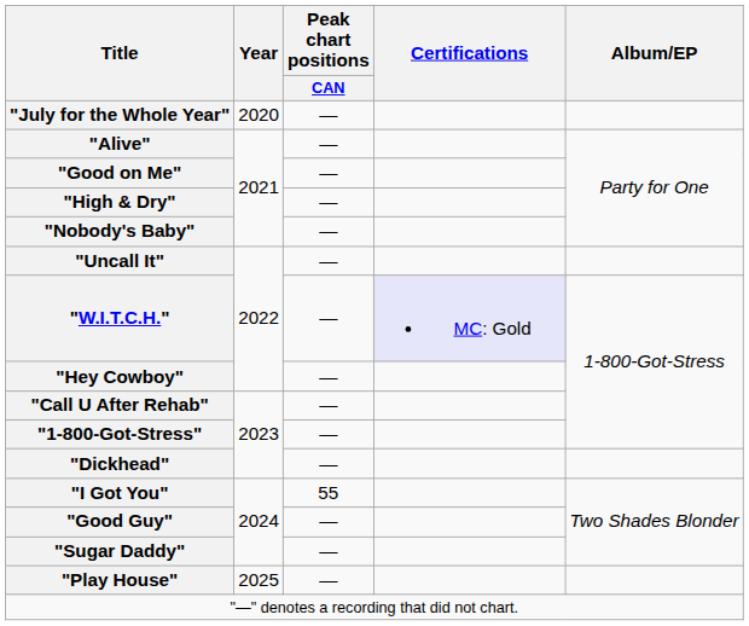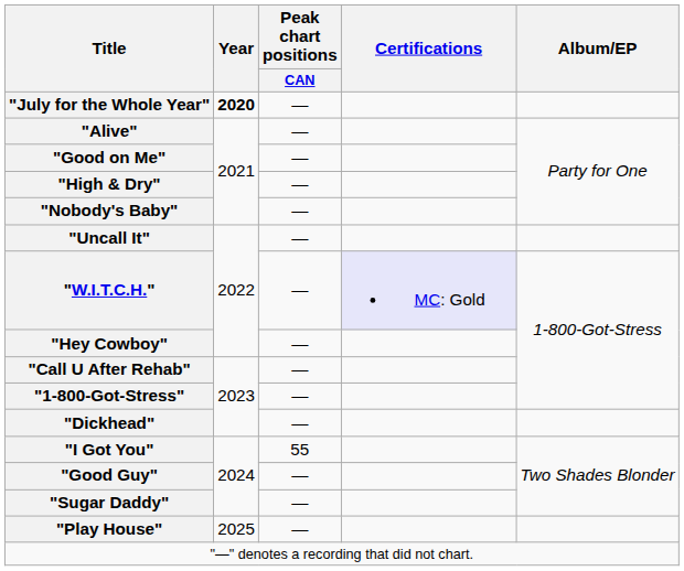"July for the Whole Year" | Year: normal -> bold
